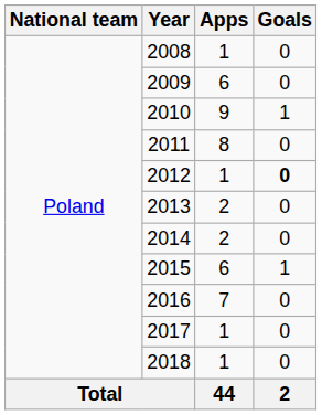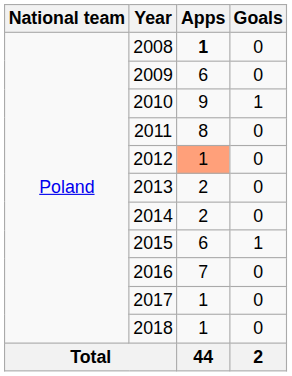2008 | Apps: normal -> bold
2012 | Apps: no background -> lightsalmon background
2012 | Goals: bold -> normal
